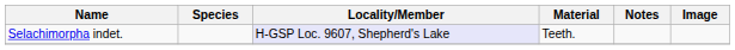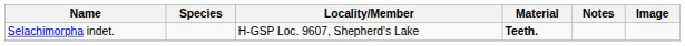Selachimorpha indet. | Locality/Member: lavender background -> no background
Selachimorpha indet. | Material: normal -> bold
